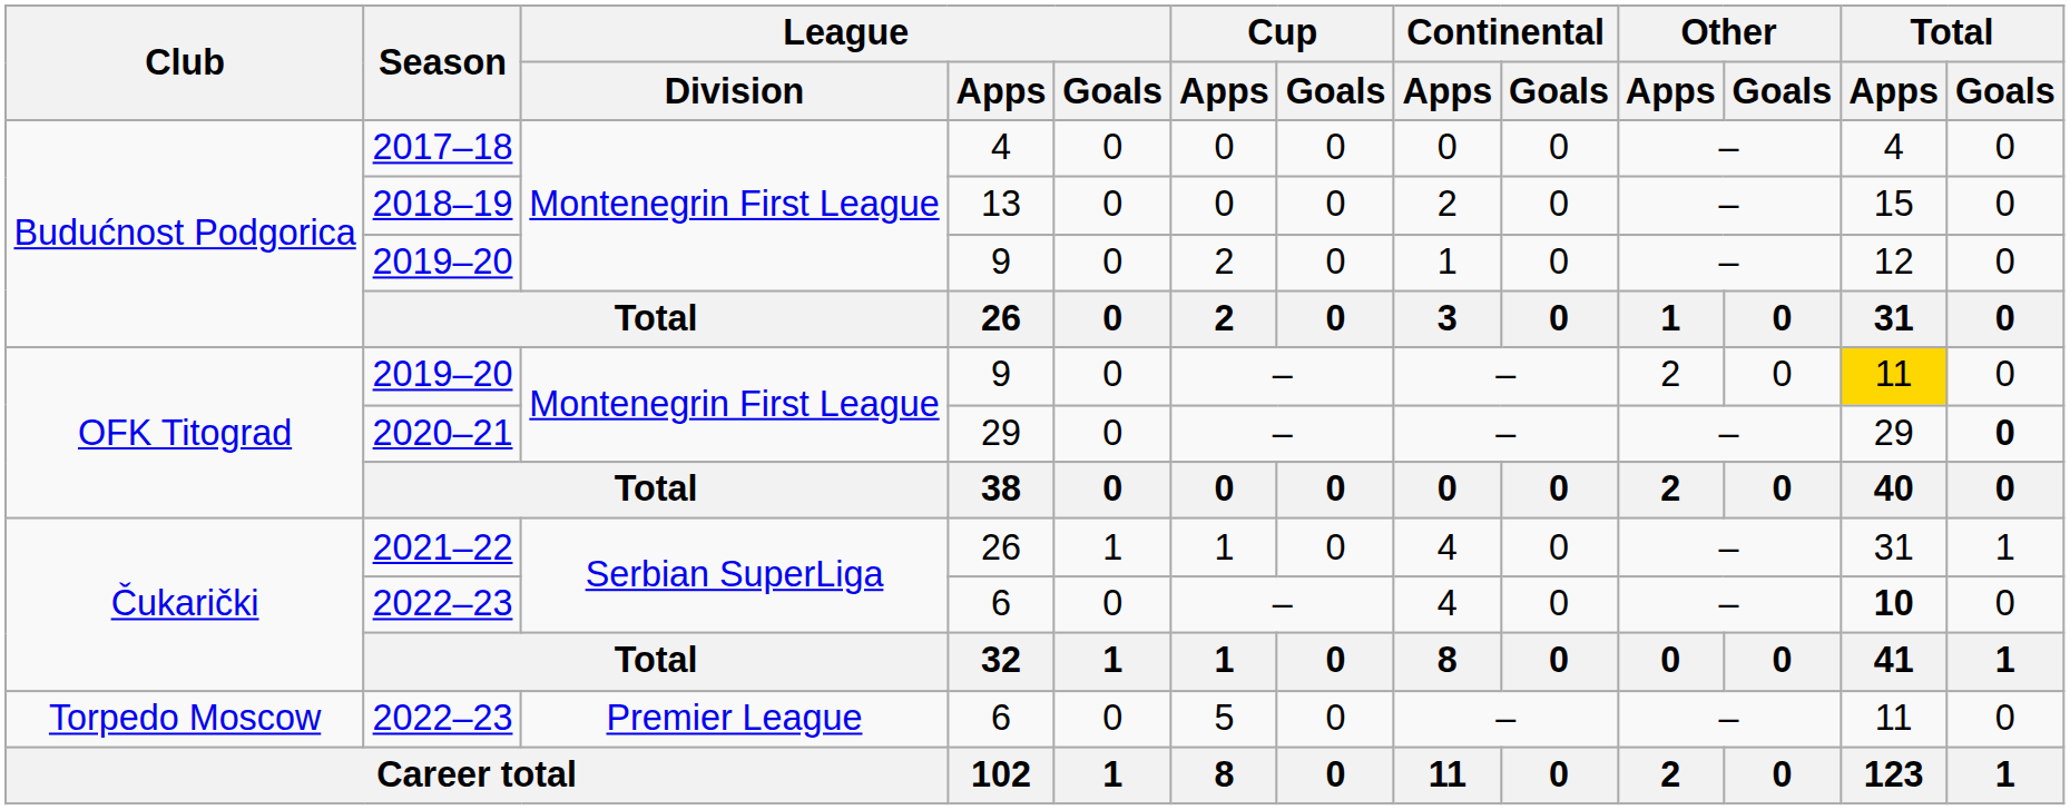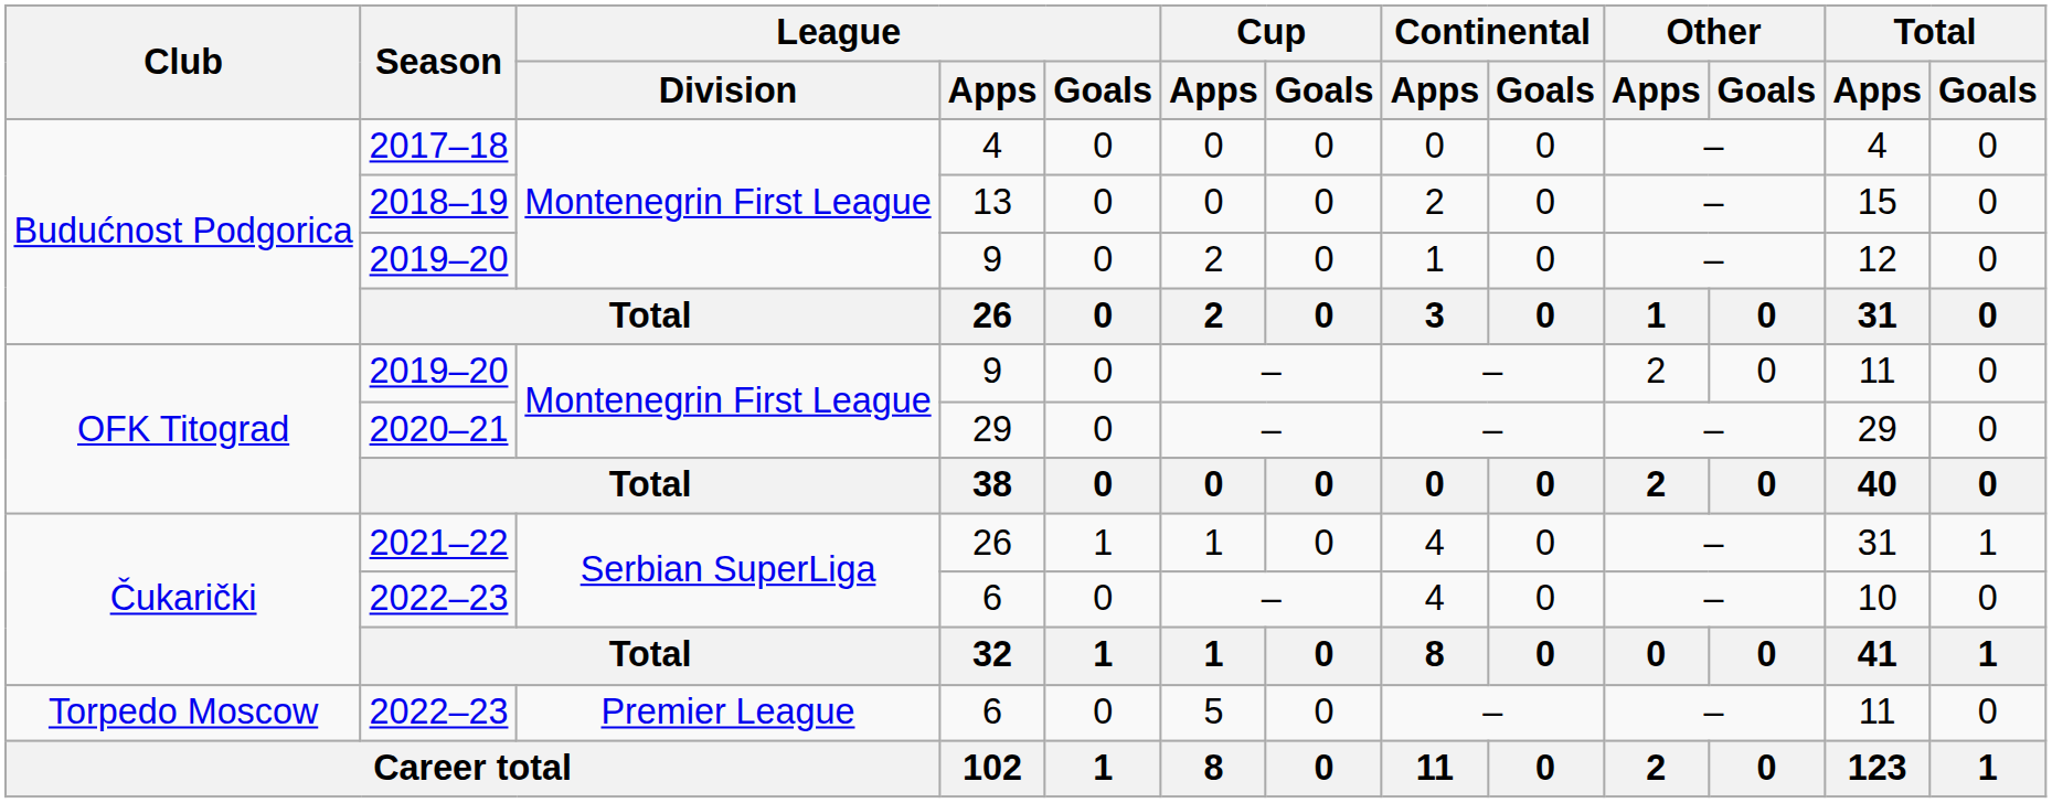OFK Titograd / 2019–20 | Total / Apps: gold background -> no background
2020–21 | Total / Goals: bold -> normal
Čukarički / 2022–23 | Total / Apps: bold -> normal
